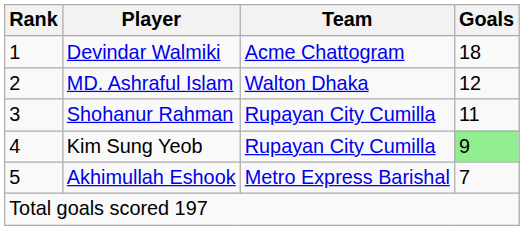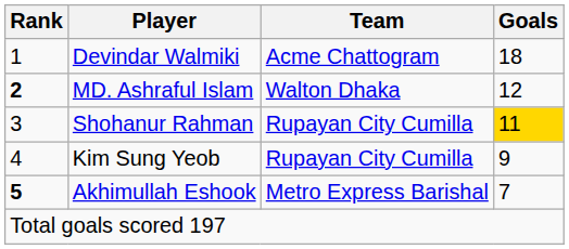MD. Ashraful Islam | Rank: normal -> bold
Shohanur Rahman | Goals: no background -> gold background
Kim Sung Yeob | Goals: lightgreen background -> no background
Akhimullah Eshook | Rank: normal -> bold
